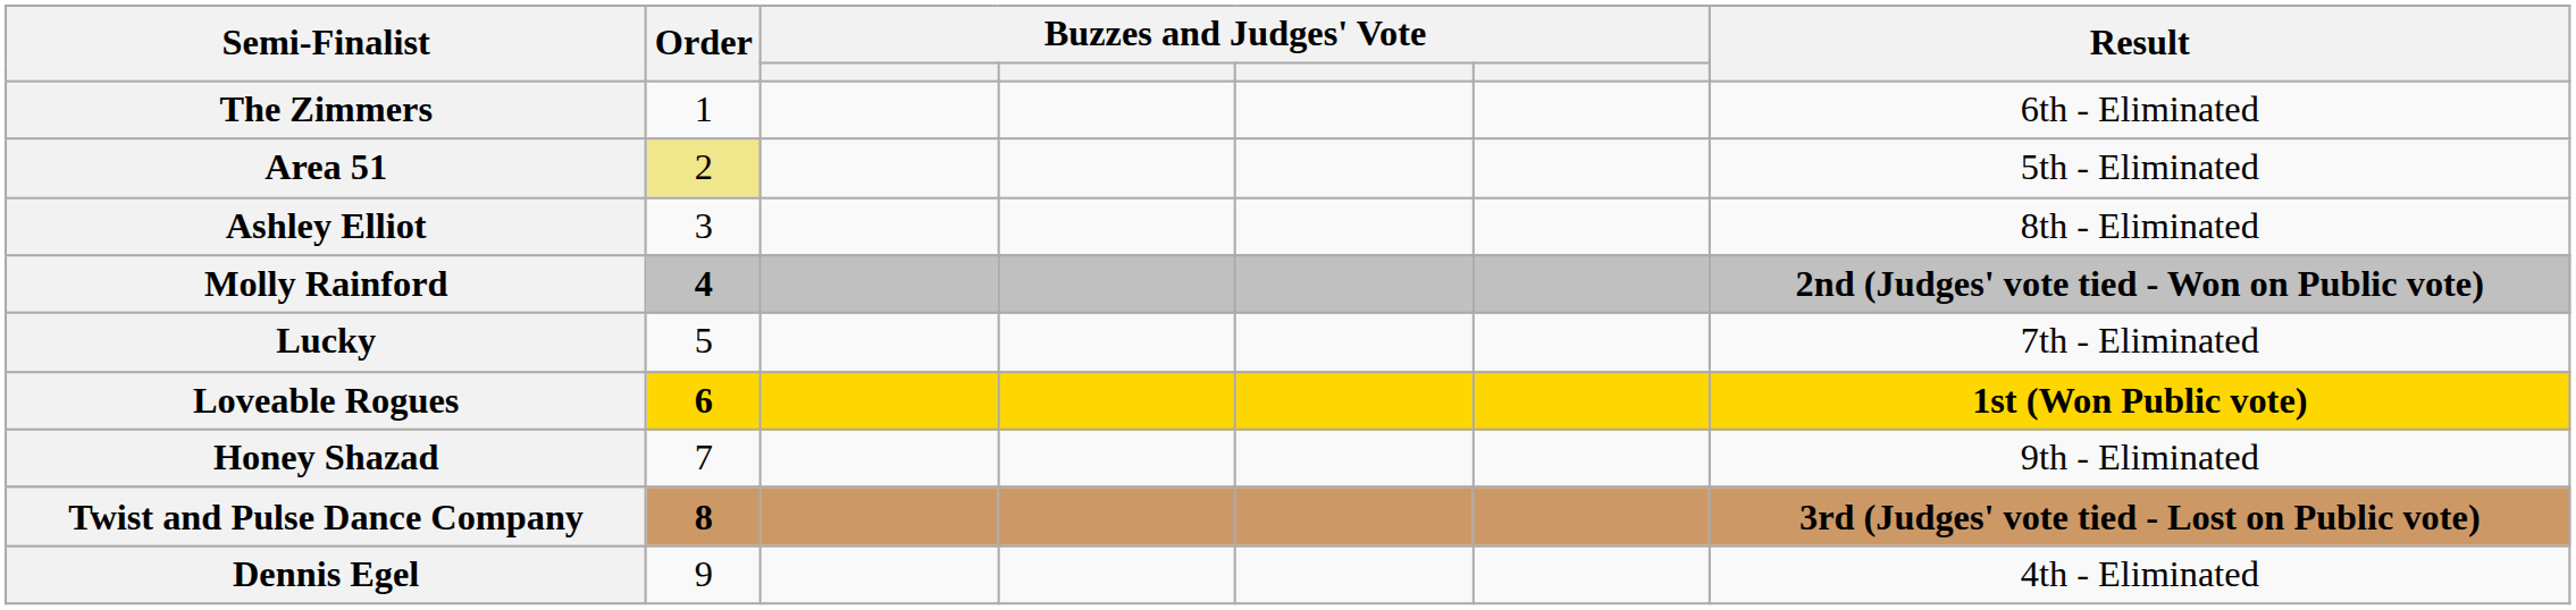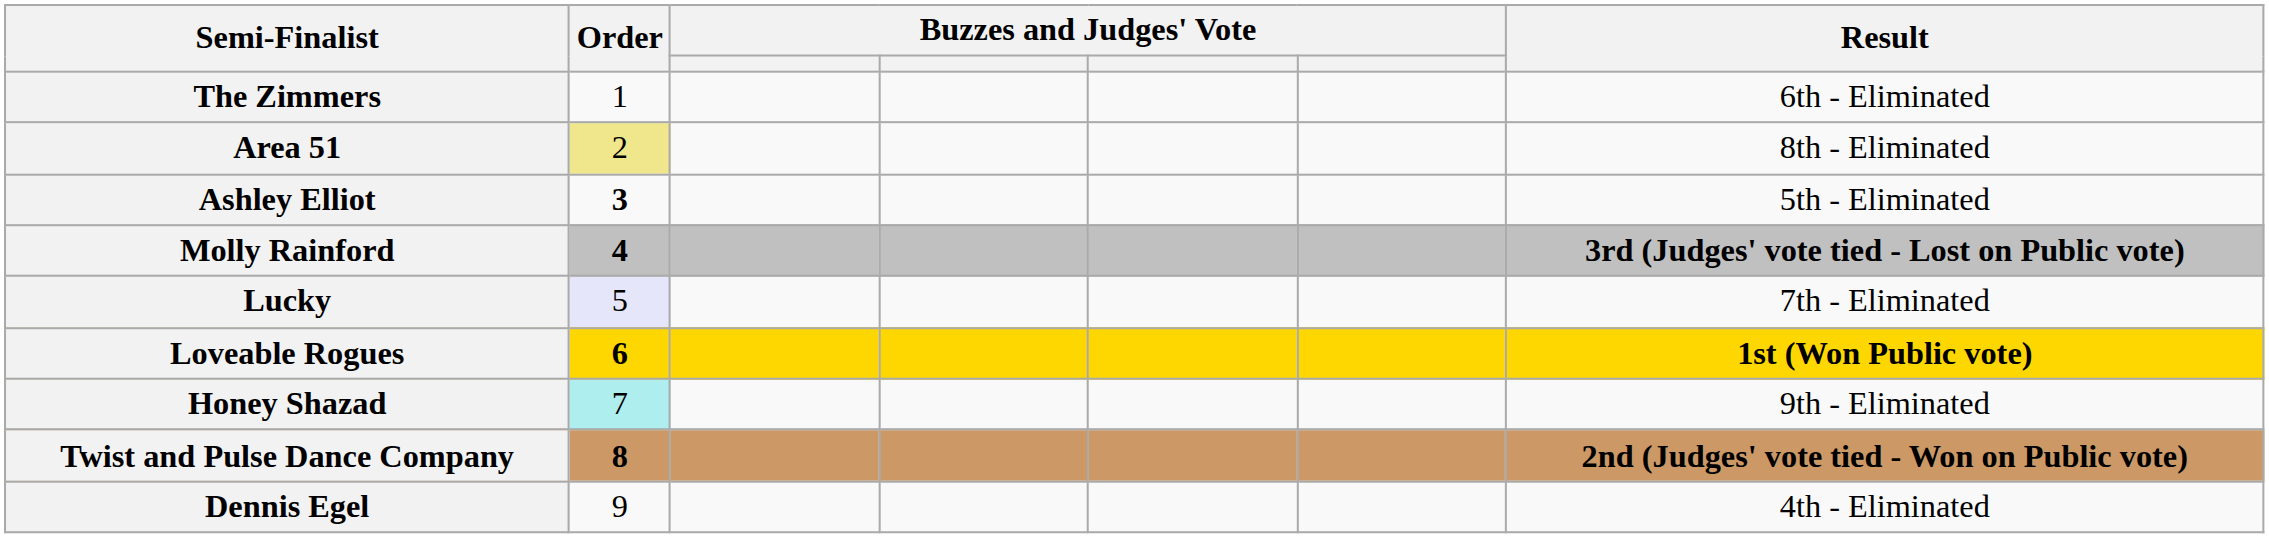Area 51 | Result: 5th - Eliminated -> 8th - Eliminated
Ashley Elliot | Order: normal -> bold
Ashley Elliot | Result: 8th - Eliminated -> 5th - Eliminated
Molly Rainford | Result: 2nd (Judges' vote tied - Won on Public vote) -> 3rd (Judges' vote tied - Lost on Public vote)
Lucky | Order: no background -> lavender background
Honey Shazad | Order: no background -> paleturquoise background
Twist and Pulse Dance Company | Result: 3rd (Judges' vote tied - Lost on Public vote) -> 2nd (Judges' vote tied - Won on Public vote)
